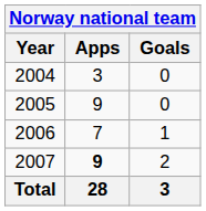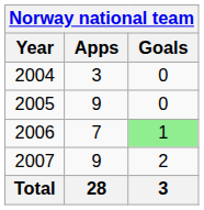2006 | Goals: no background -> lightgreen background
2007 | Apps: bold -> normal
